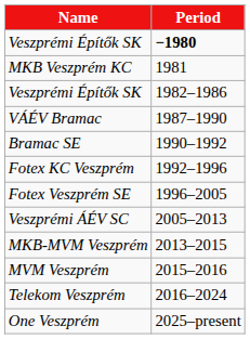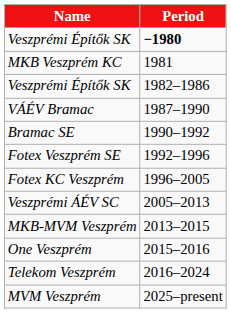row 7 | Name: Fotex KC Veszprém -> Fotex Veszprém SE
row 8 | Name: Fotex Veszprém SE -> Fotex KC Veszprém
row 11 | Name: MVM Veszprém -> One Veszprém
row 13 | Name: One Veszprém -> MVM Veszprém
